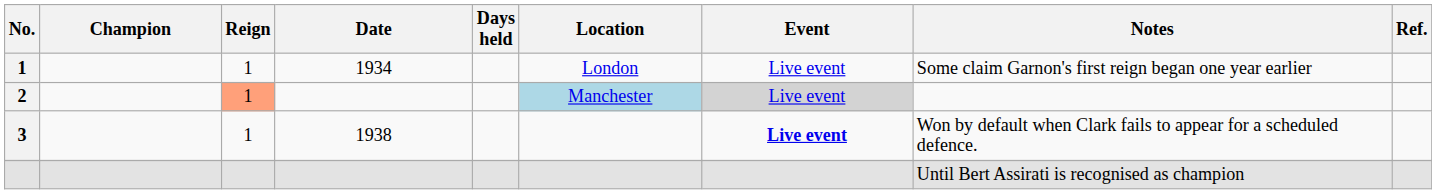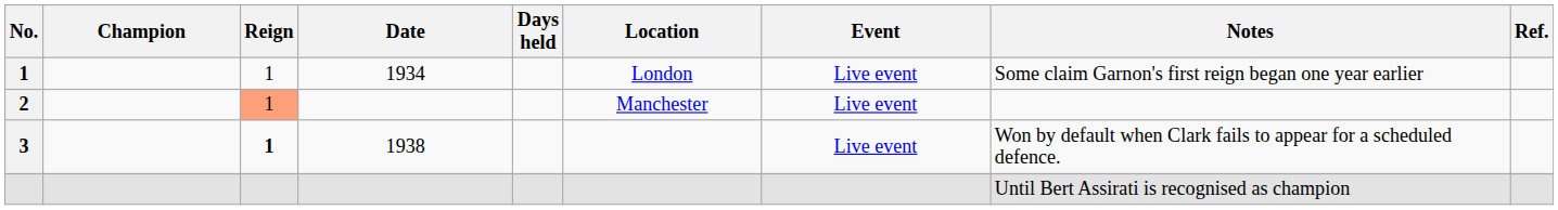2 | Location: lightblue background -> no background
2 | Event: lightgrey background -> no background
3 | Reign: normal -> bold
3 | Event: bold -> normal
